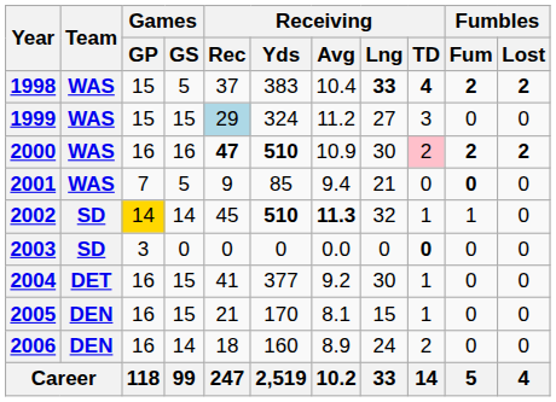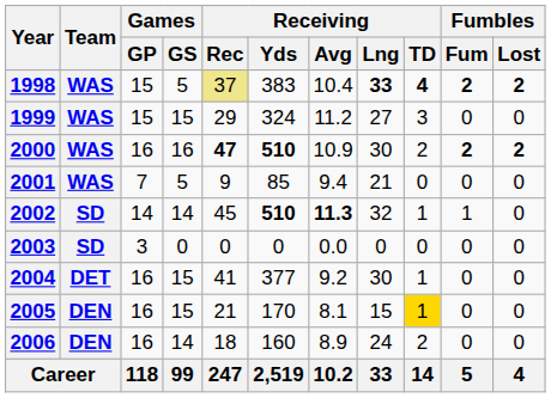1998 | Receiving / Rec: no background -> khaki background
1999 | Receiving / Rec: lightblue background -> no background
2000 | Receiving / TD: pink background -> no background
2001 | Fumbles / Fum: bold -> normal
2002 | Games / GP: gold background -> no background
2003 | Receiving / TD: bold -> normal
2005 | Receiving / TD: no background -> gold background
